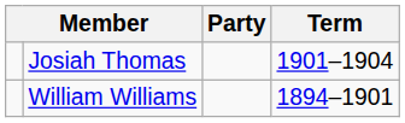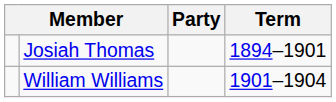Josiah Thomas | Term: 1901–1904 -> 1894–1901
William Williams | Term: 1894–1901 -> 1901–1904
